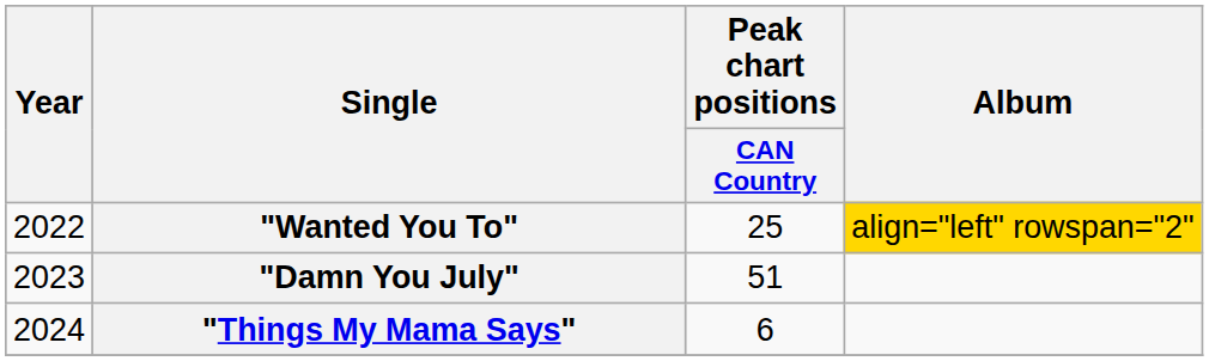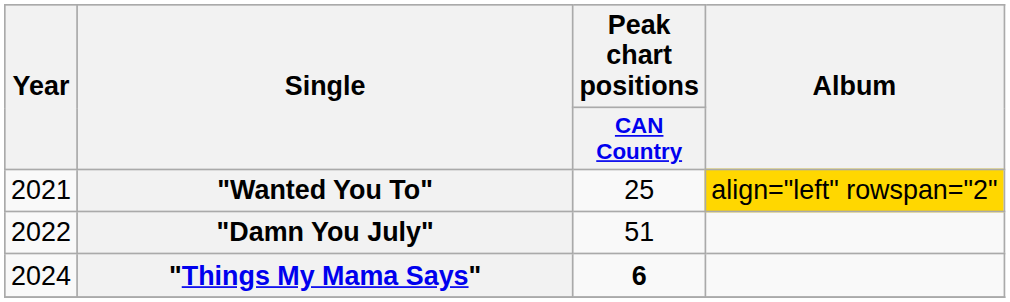"Wanted You To" | Year: 2022 -> 2021
"Damn You July" | Year: 2023 -> 2022
"Things My Mama Says" | Peak chart positions / CAN Country: normal -> bold
